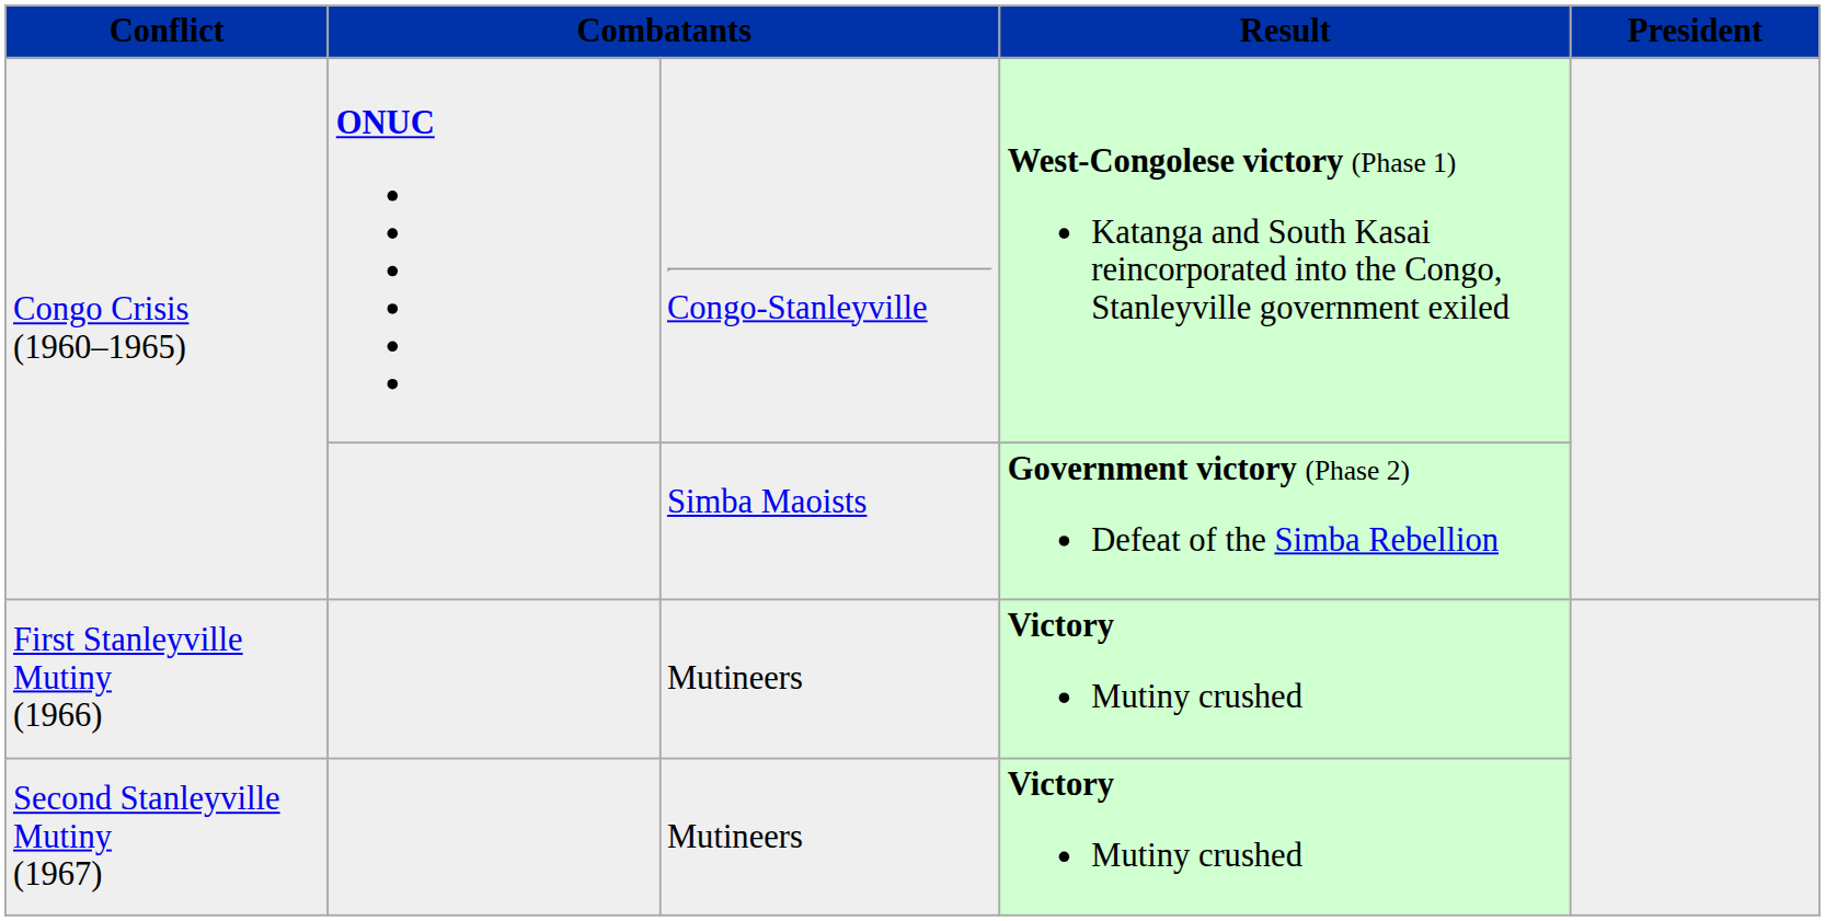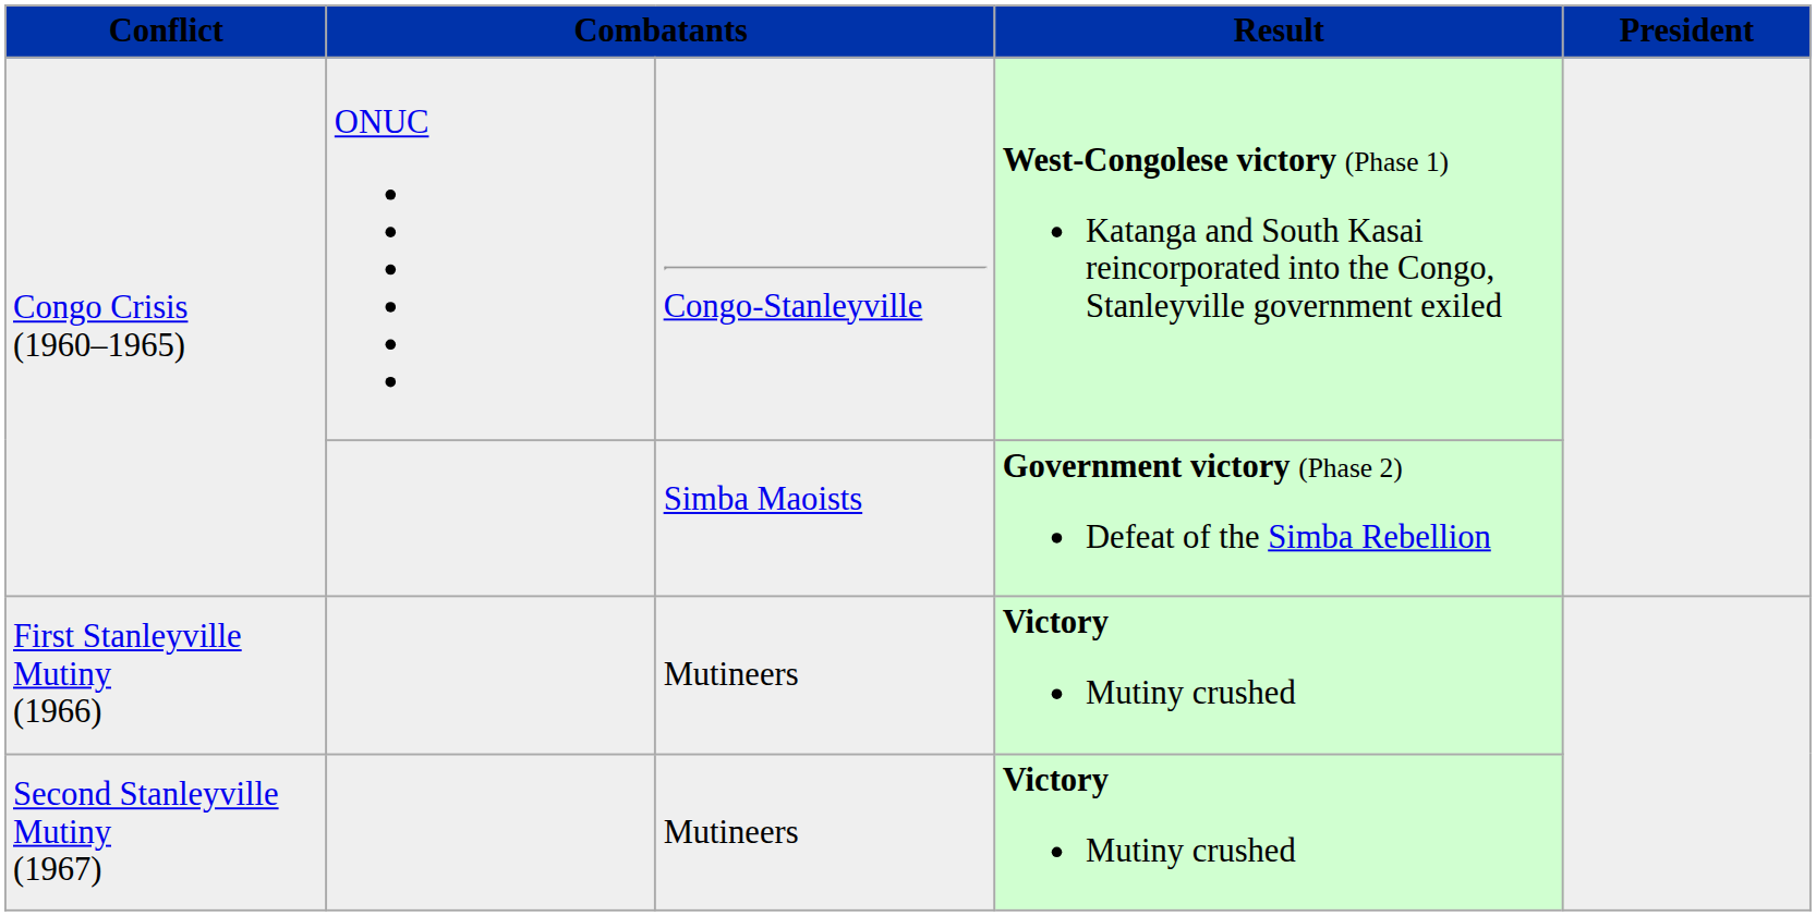Congo Crisis (1960–1965) / Congo-Stanleyville | column 2: bold -> normal
